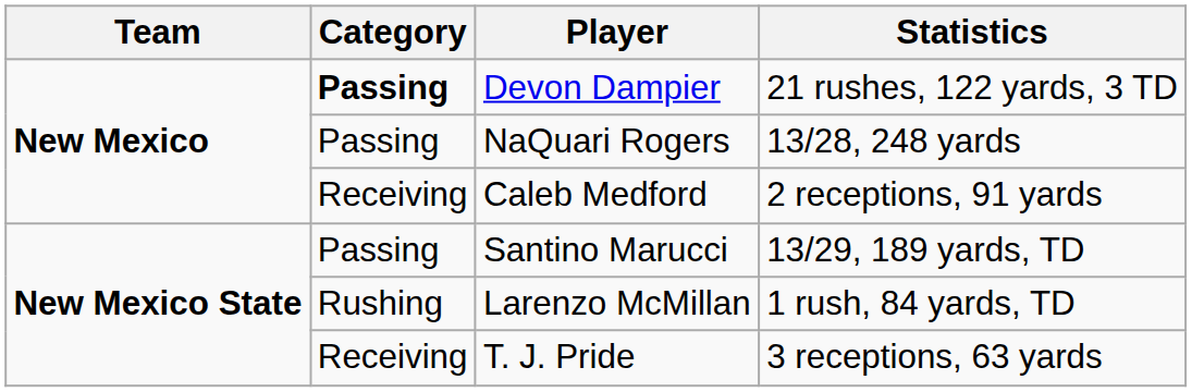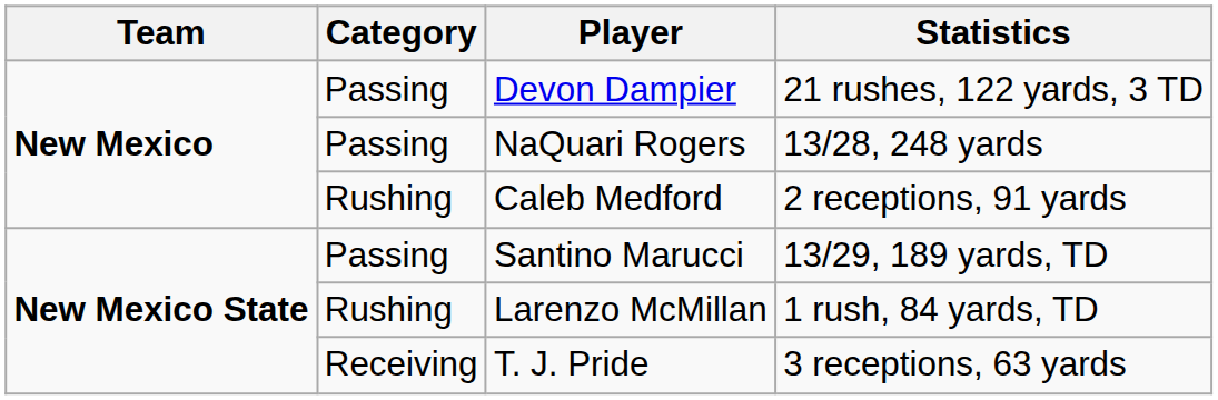Devon Dampier | Category: bold -> normal
Caleb Medford | Category: Receiving -> Rushing
